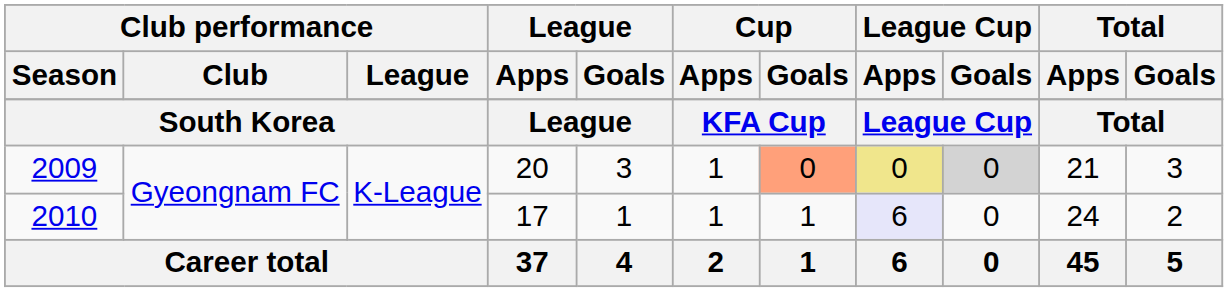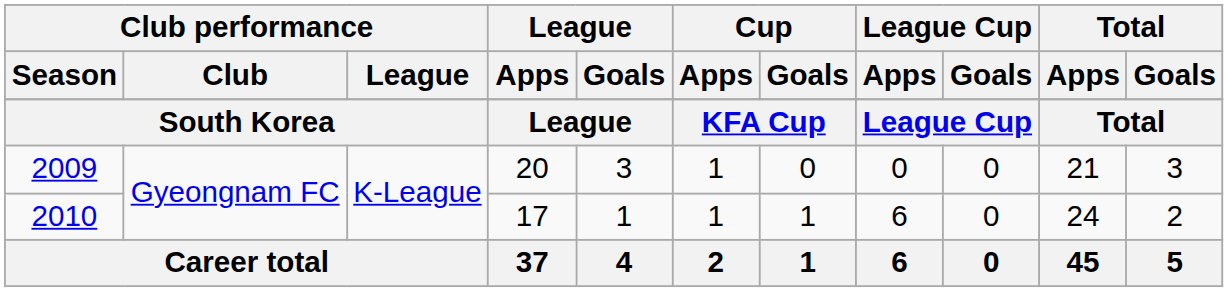2009 | Cup / Goals: lightsalmon background -> no background
2009 | League Cup / Apps: khaki background -> no background
2009 | League Cup / Goals: lightgrey background -> no background
2010 | League Cup / Apps: lavender background -> no background
